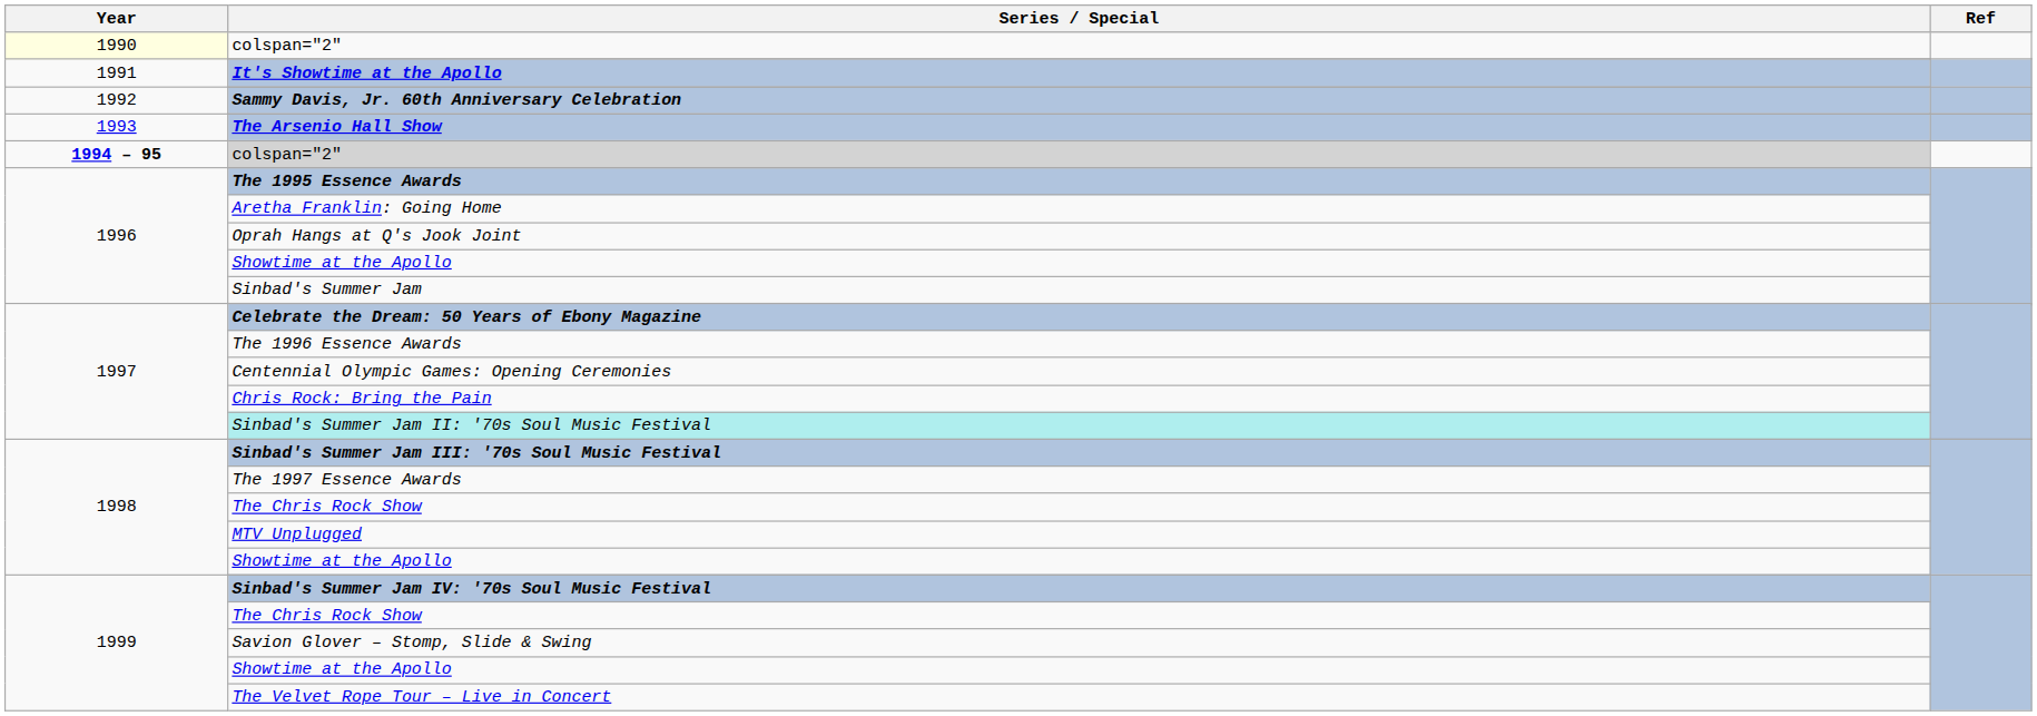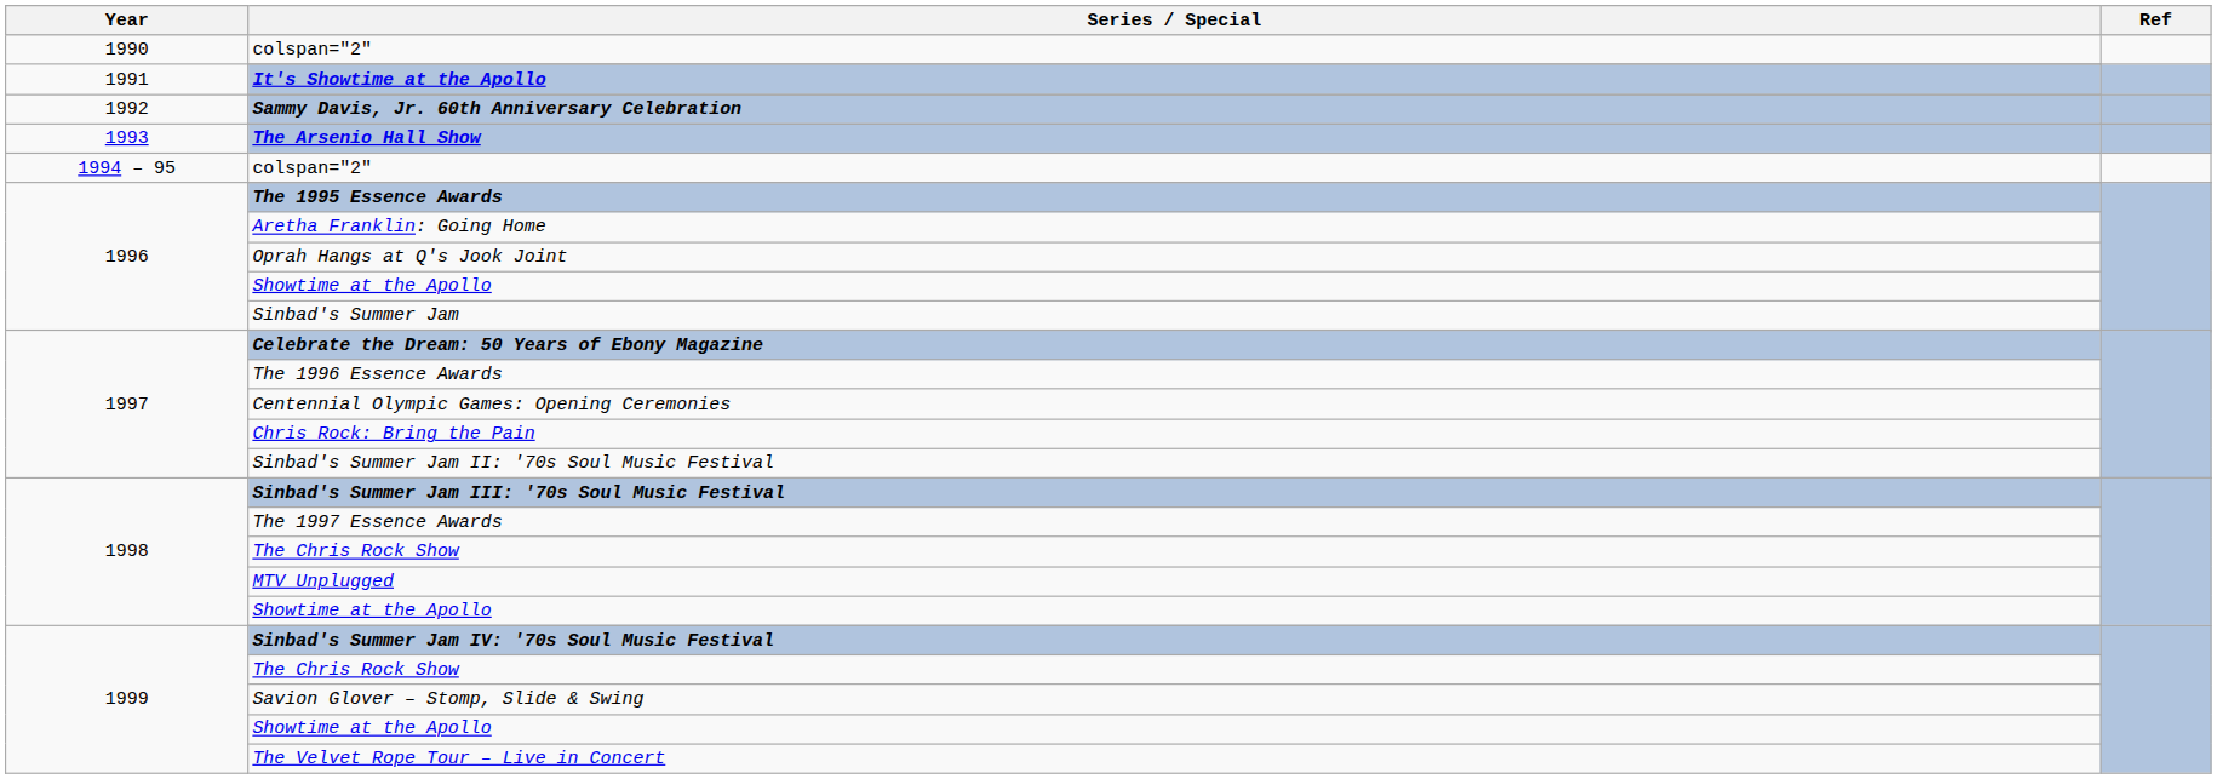1990 / colspan="2" | Year: lightyellow background -> no background
1994 – 95 / colspan="2" | Year: bold -> normal
1994 – 95 / colspan="2" | Series / Special: lightgrey background -> no background
Sinbad's Summer Jam II: '70s Soul Music Festival | Series / Special: paleturquoise background -> no background
